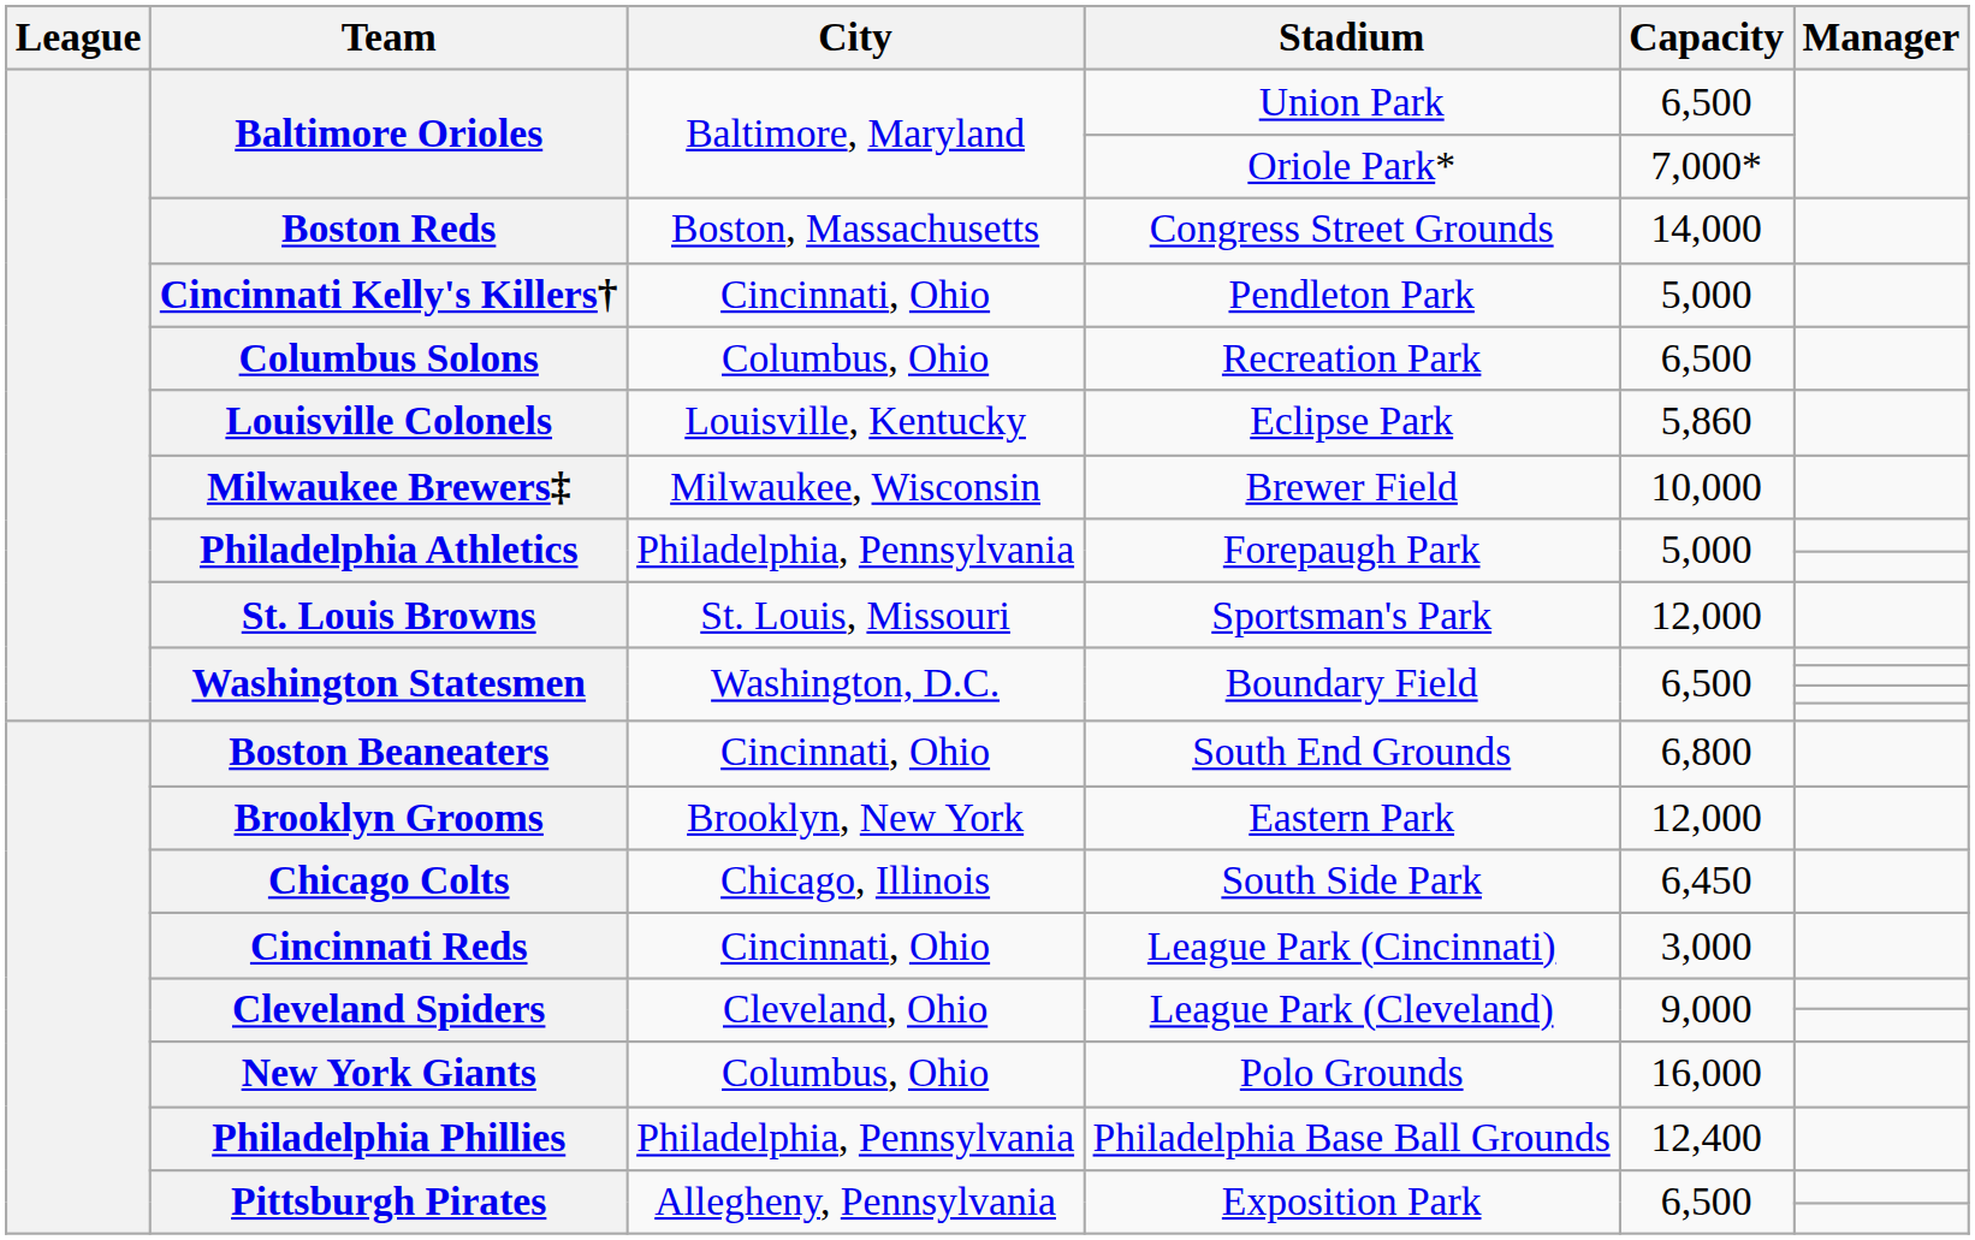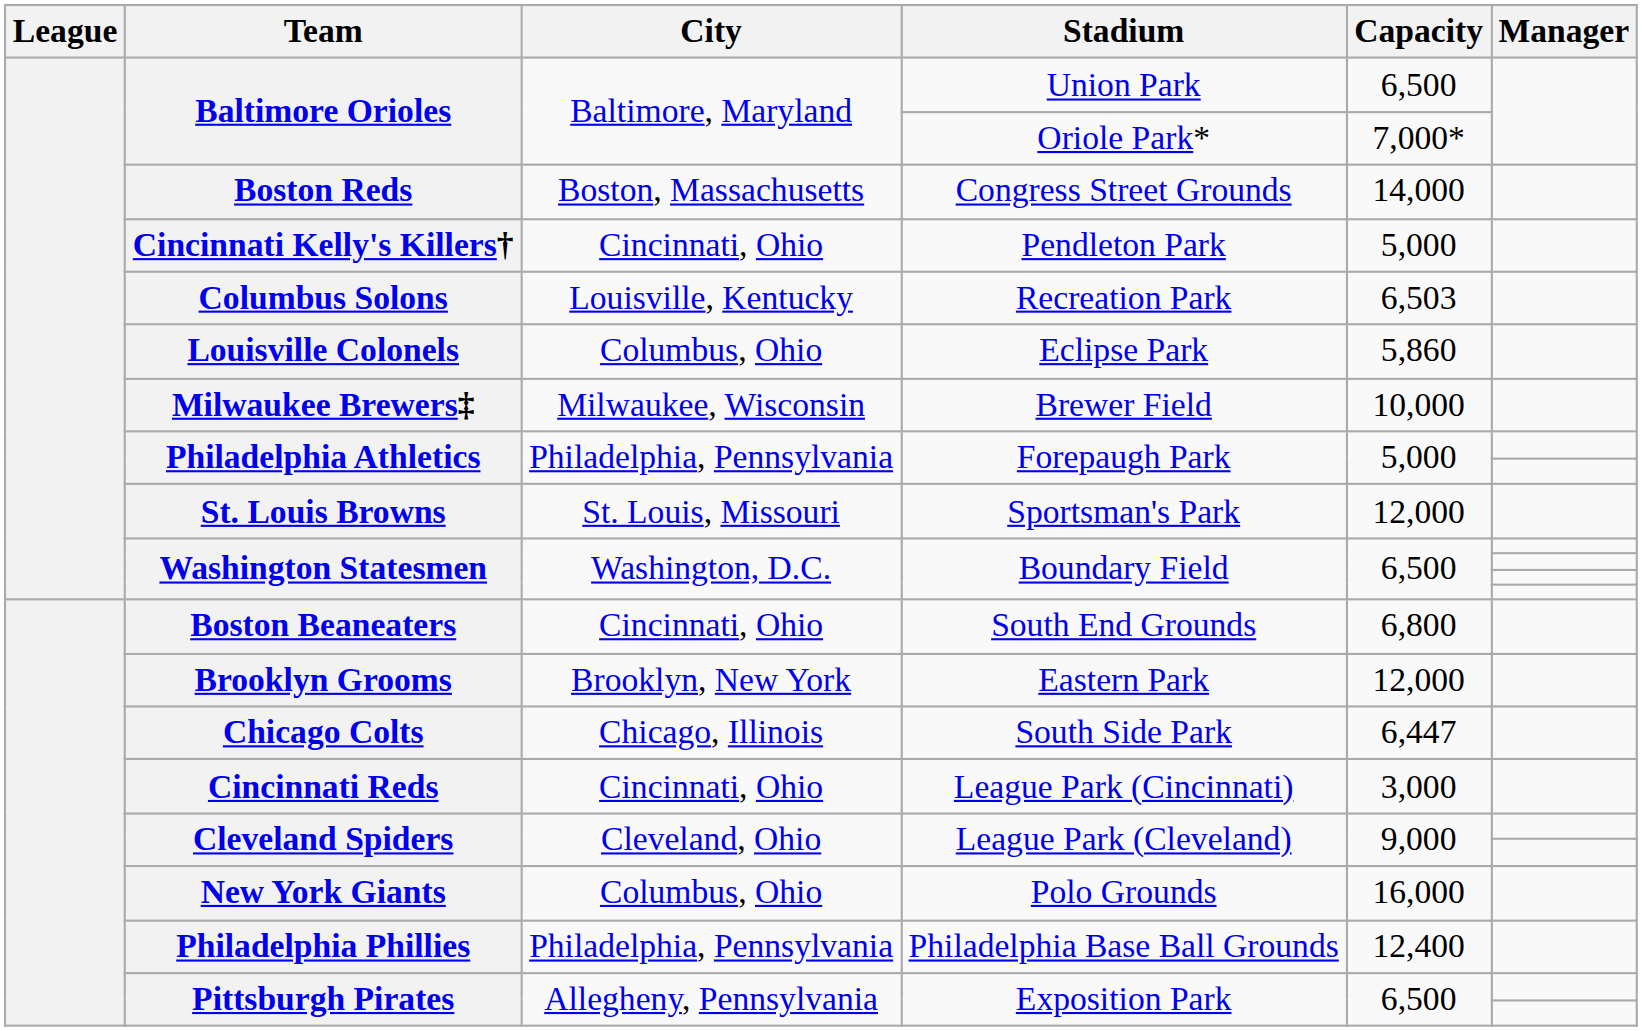Recreation Park | City: Columbus, Ohio -> Louisville, Kentucky
Recreation Park | Capacity: 6,500 -> 6,503
Eclipse Park | City: Louisville, Kentucky -> Columbus, Ohio
South Side Park | Capacity: 6,450 -> 6,447
